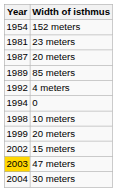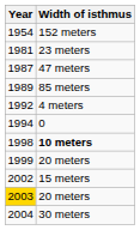row 4 | Width of isthmus: 20 meters -> 47 meters
row 8 | Width of isthmus: normal -> bold
row 11 | Width of isthmus: 47 meters -> 20 meters
